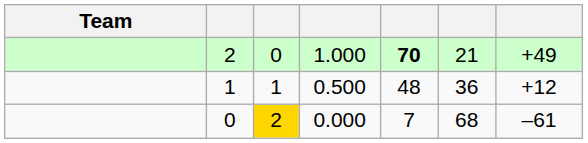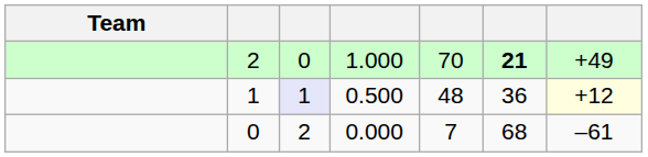row 2 | column 5: bold -> normal
row 2 | column 6: normal -> bold
row 3 | column 3: no background -> lavender background
row 3 | column 7: no background -> lightyellow background
row 4 | column 3: gold background -> no background
